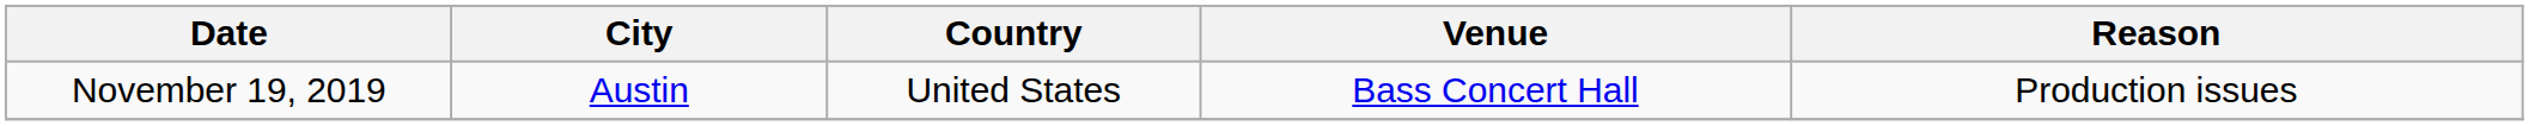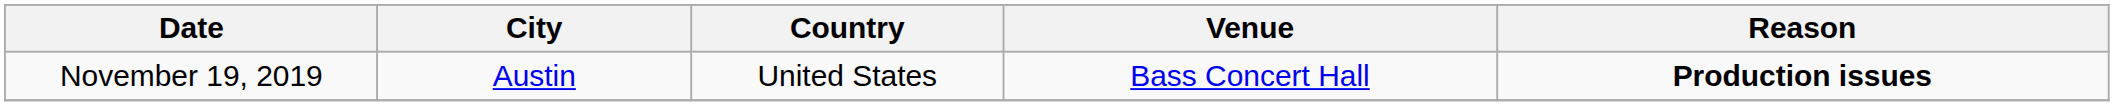November 19, 2019 | Reason: normal -> bold
